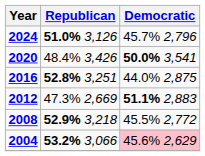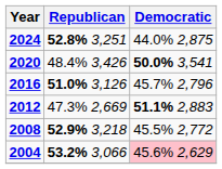2024 | Republican: 51.0% 3,126 -> 52.8% 3,251
2024 | Democratic: 45.7% 2,796 -> 44.0% 2,875
2016 | Republican: 52.8% 3,251 -> 51.0% 3,126
2016 | Democratic: 44.0% 2,875 -> 45.7% 2,796
